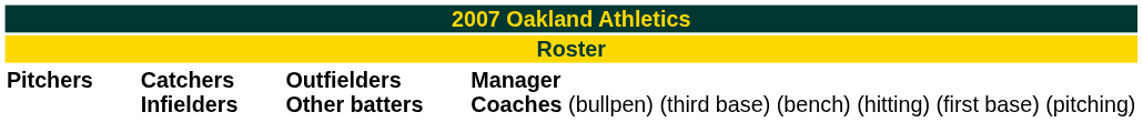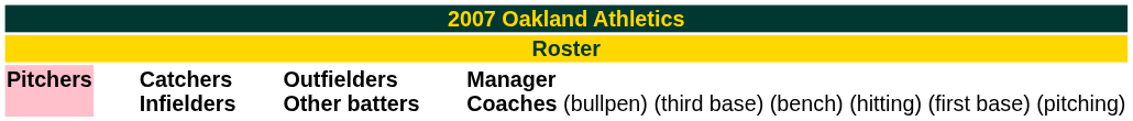Pitchers | column 1: no background -> pink background
